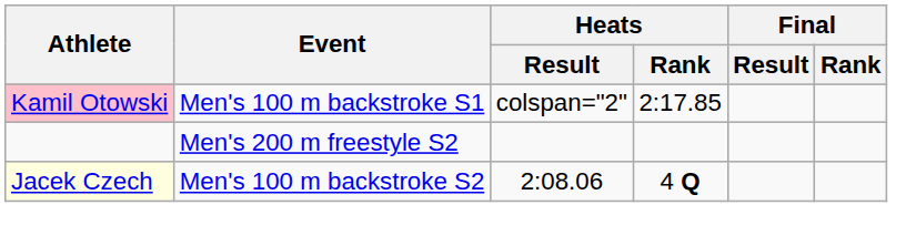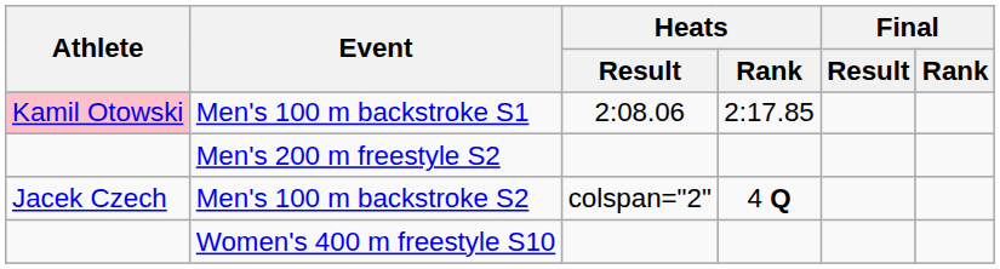Men's 100 m backstroke S1 | Heats / Result: colspan="2" -> 2:08.06
Men's 100 m backstroke S2 | Athlete: lightyellow background -> no background
Men's 100 m backstroke S2 | Heats / Result: 2:08.06 -> colspan="2"
+ row: Women's 400 m freestyle S10
